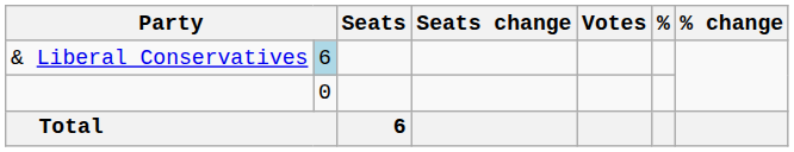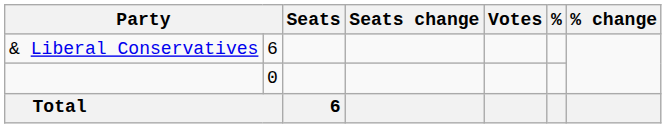& Liberal Conservatives | column 2: lightblue background -> no background
